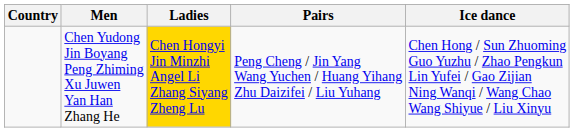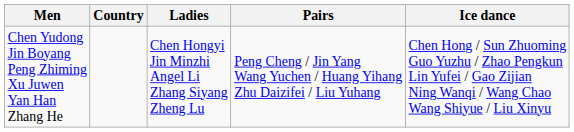columns swapped: Country <-> Men
row 2 | Ladies: gold background -> no background
